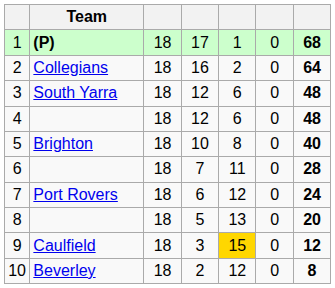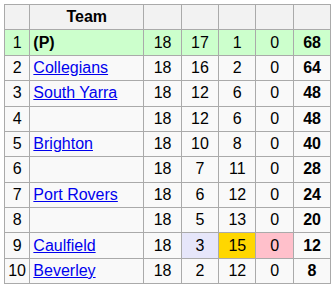9 | column 4: no background -> lavender background
9 | column 6: no background -> pink background
